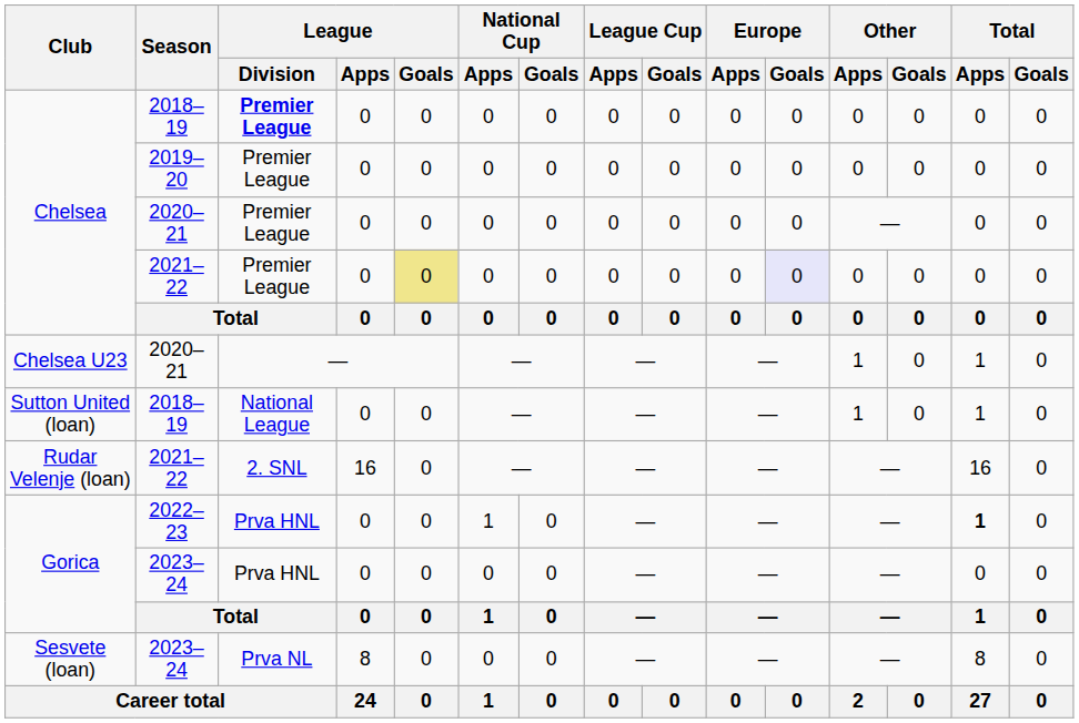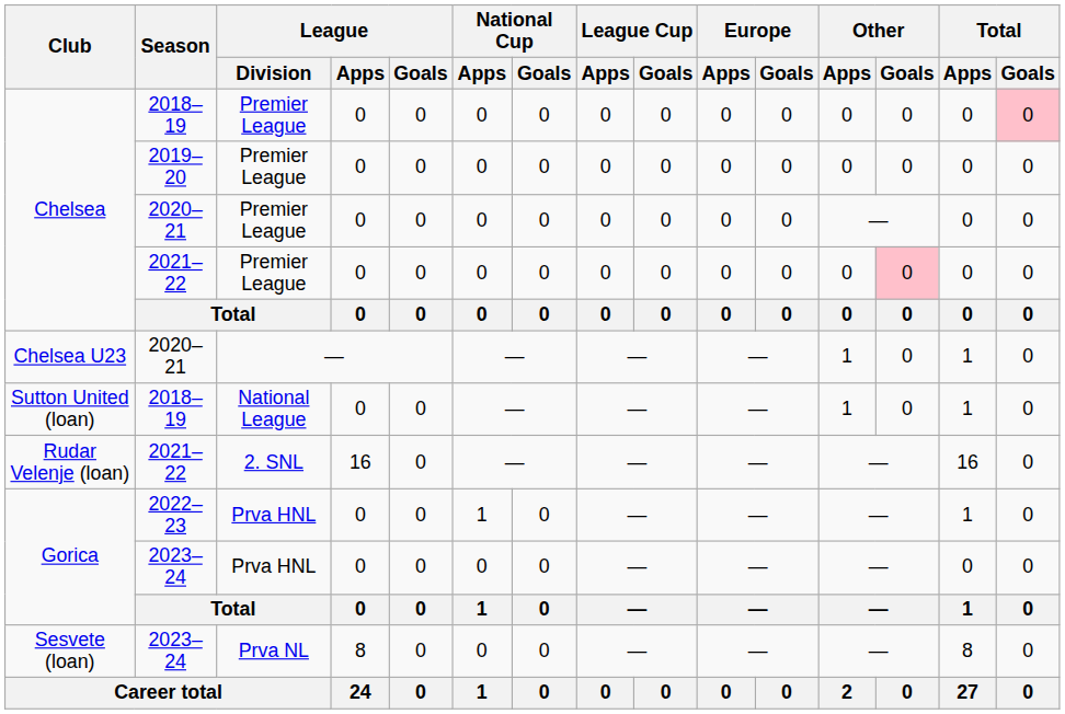Chelsea / 2018–19 | League / Division: bold -> normal
Chelsea / 2018–19 | Total / Goals: no background -> pink background
Chelsea / 2021–22 | League / Goals: khaki background -> no background
Chelsea / 2021–22 | Europe / Goals: lavender background -> no background
Chelsea / 2021–22 | Other / Goals: no background -> pink background
Gorica / 2022–23 | Total / Apps: bold -> normal
